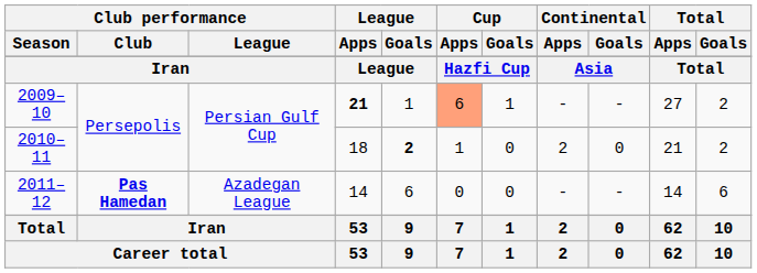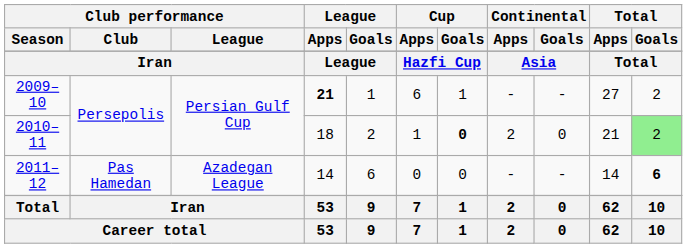2009–10 | Cup / Apps: lightsalmon background -> no background
2010–11 | League / Goals: bold -> normal
2010–11 | Cup / Goals: normal -> bold
2010–11 | Total / Goals: no background -> lightgreen background
2011–12 | Club performance / Club: bold -> normal
2011–12 | Total / Goals: normal -> bold
